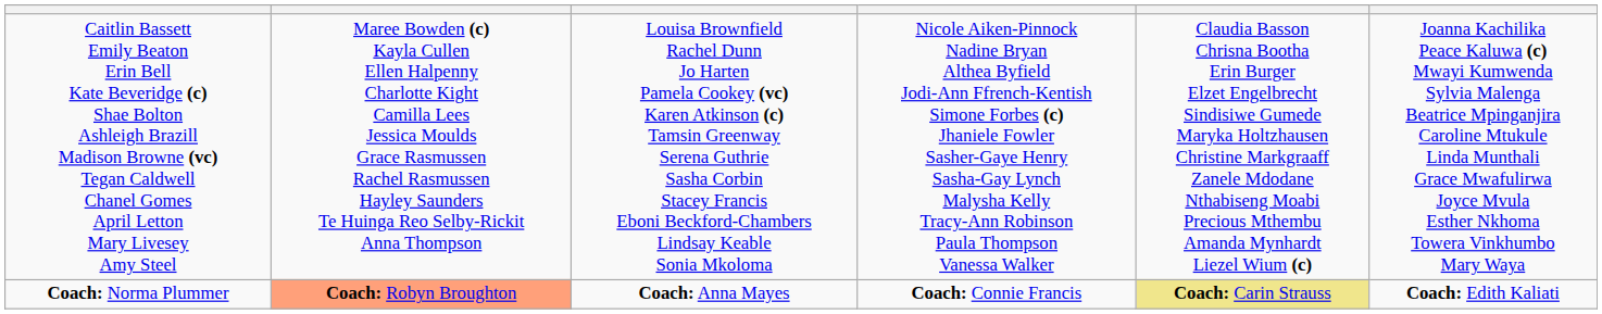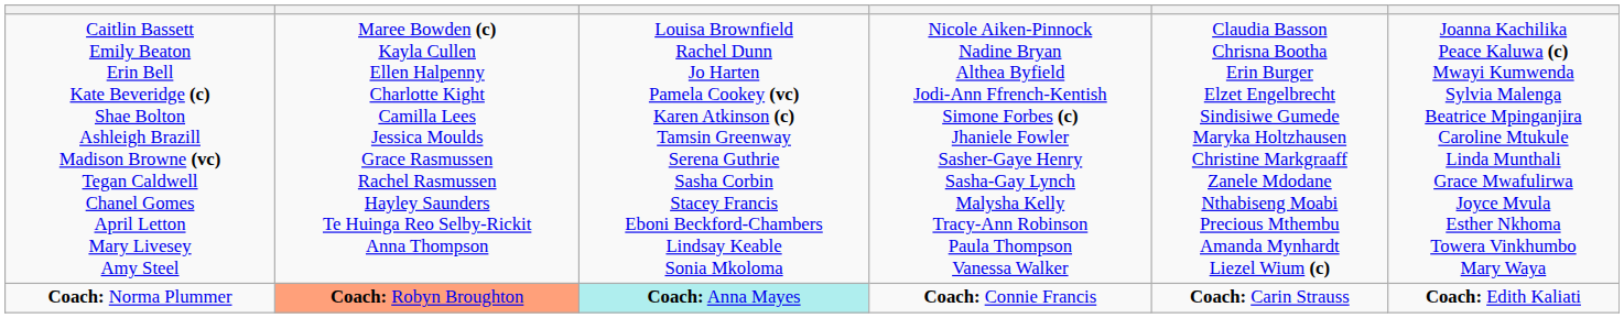Coach: Norma Plummer | column 3: no background -> paleturquoise background
Coach: Norma Plummer | column 5: khaki background -> no background
